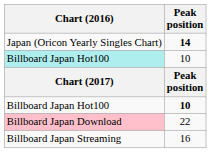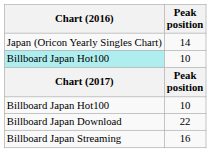row 2 | Peak position: bold -> normal
row 5 | Peak position: bold -> normal
row 6 | Chart (2016): pink background -> no background
